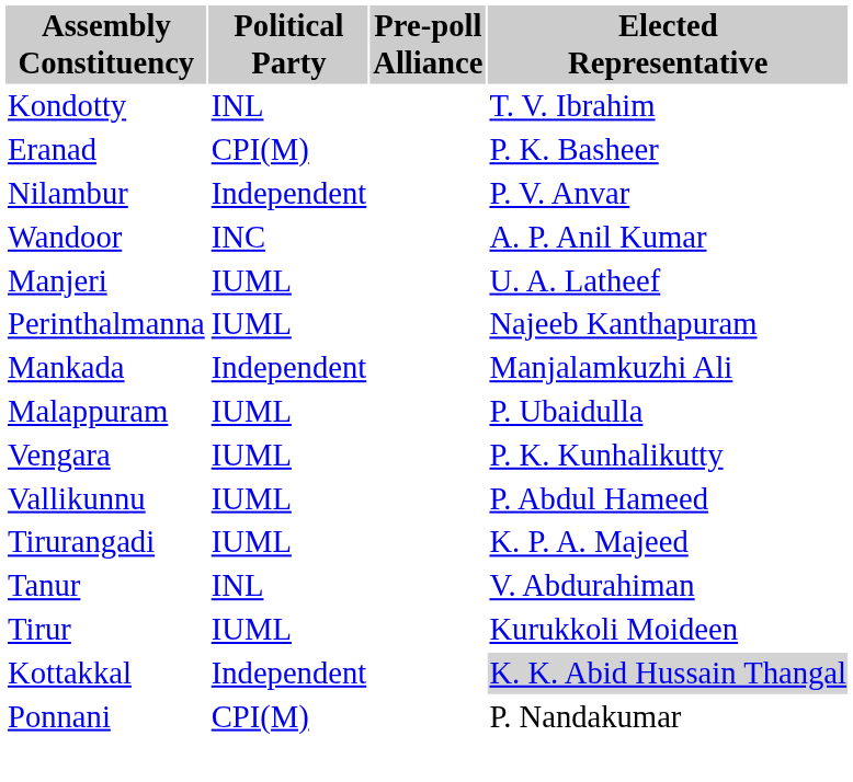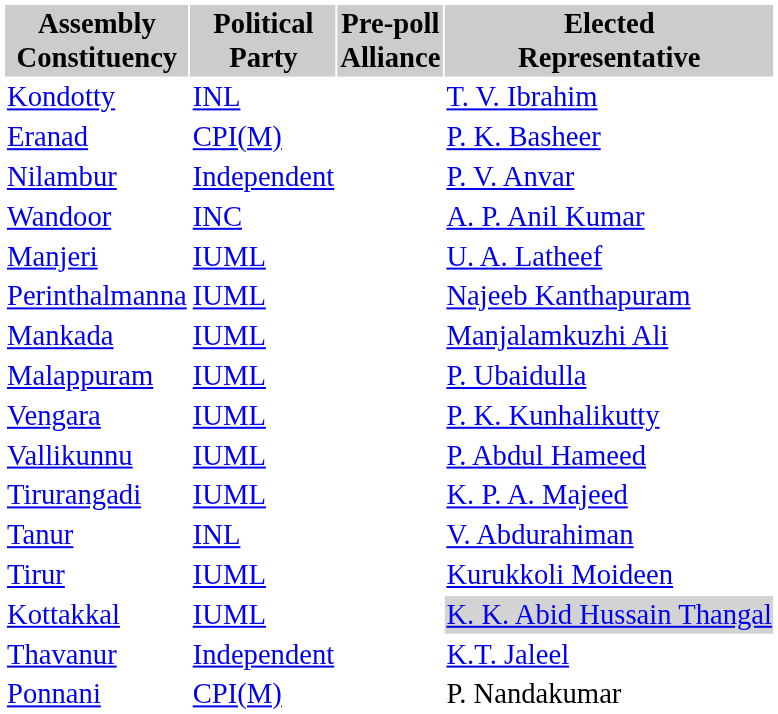Mankada | Political Party: Independent -> IUML
Kottakkal | Political Party: Independent -> IUML
+ row: Thavanur | Independent | K.T. Jaleel
